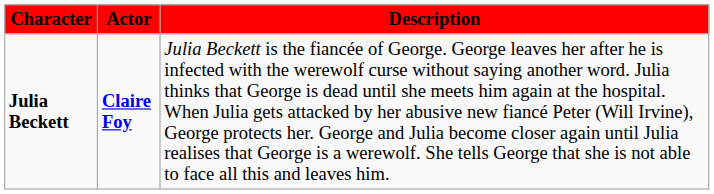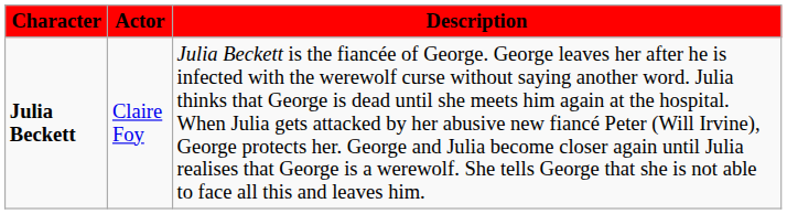row 2 | Actor: bold -> normal
